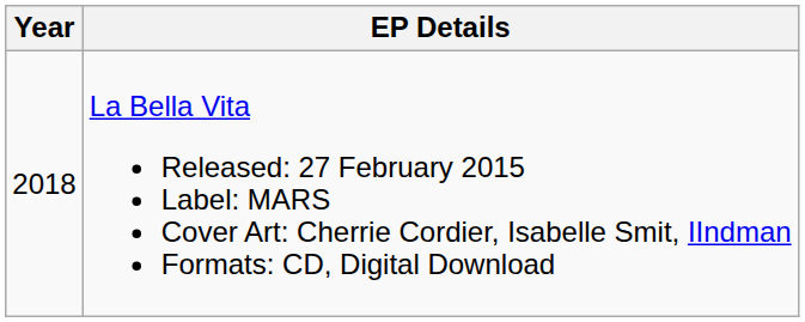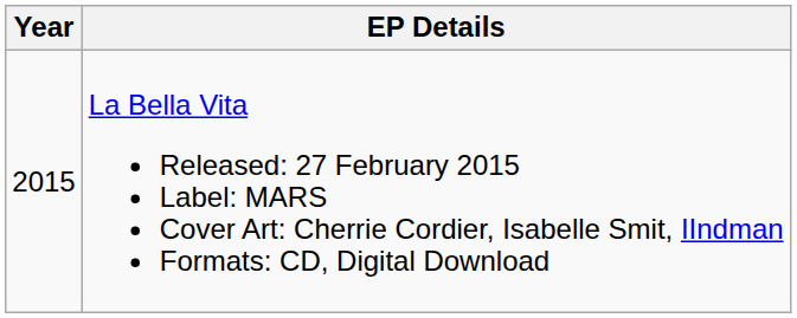row 2 | Year: 2018 -> 2015
